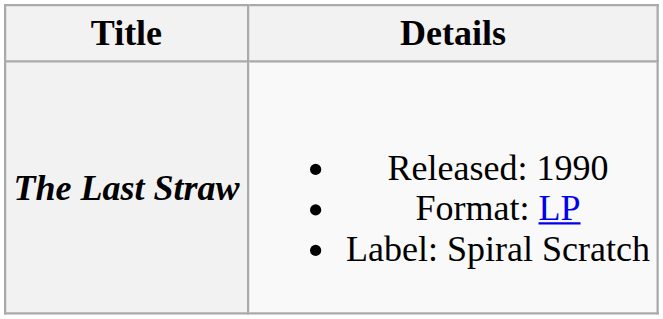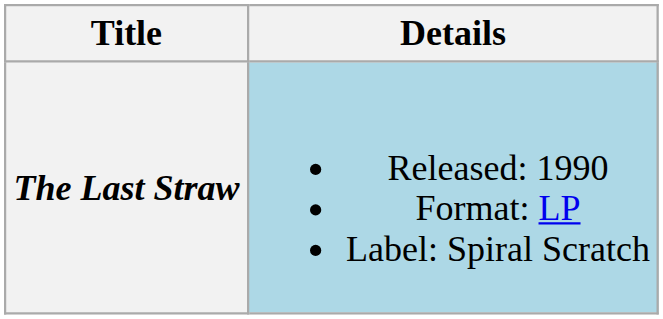The Last Straw | Details: no background -> lightblue background
